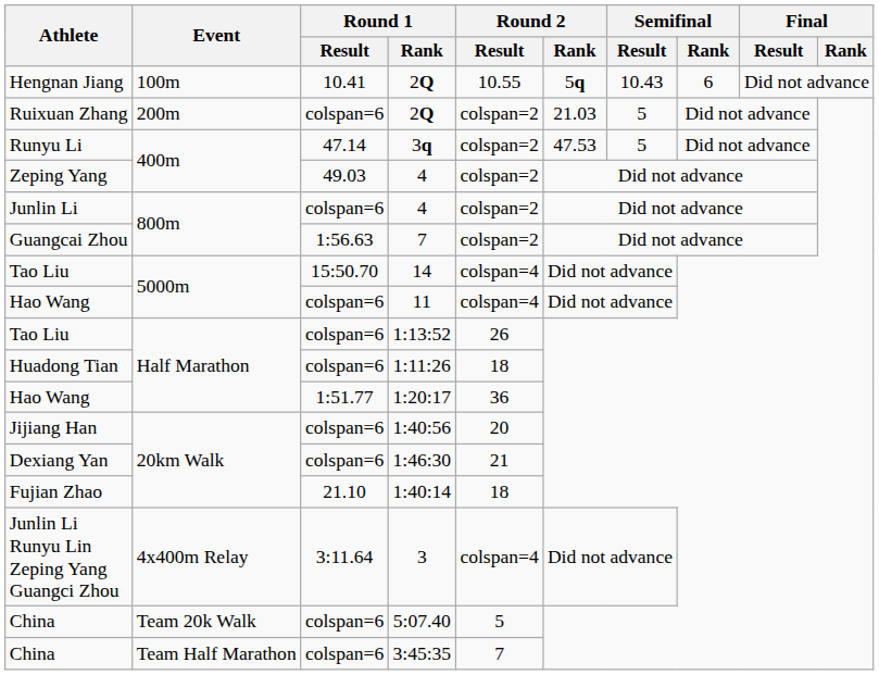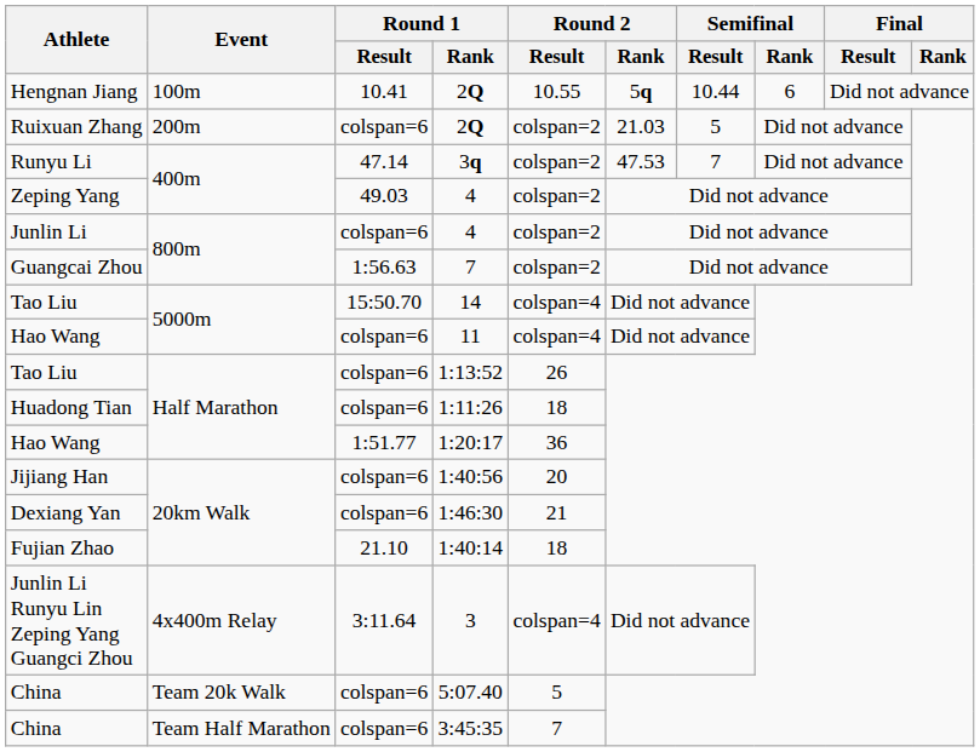Hengnan Jiang / 2Q | Semifinal / Result: 10.43 -> 10.44
3q | Semifinal / Result: 5 -> 7
